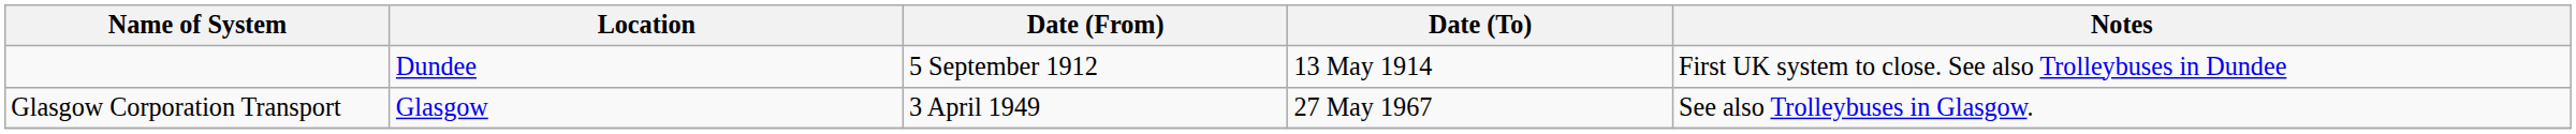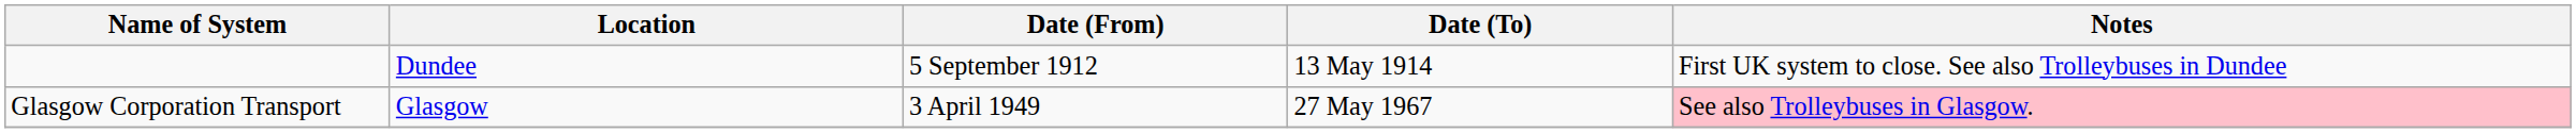Glasgow Corporation Transport | Notes: no background -> pink background
